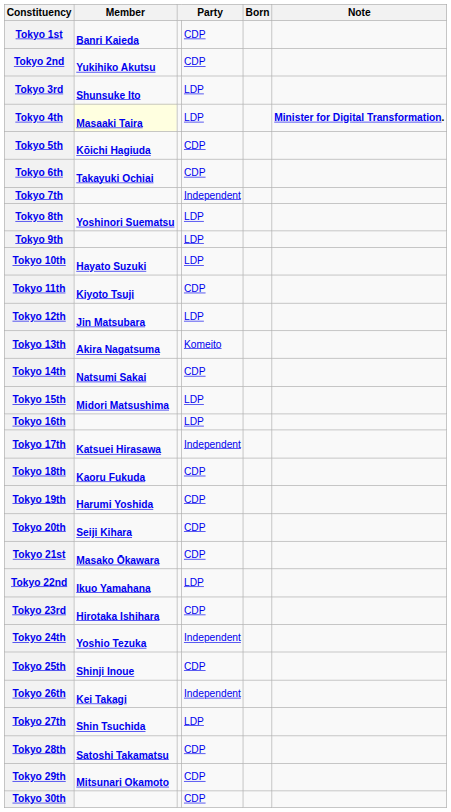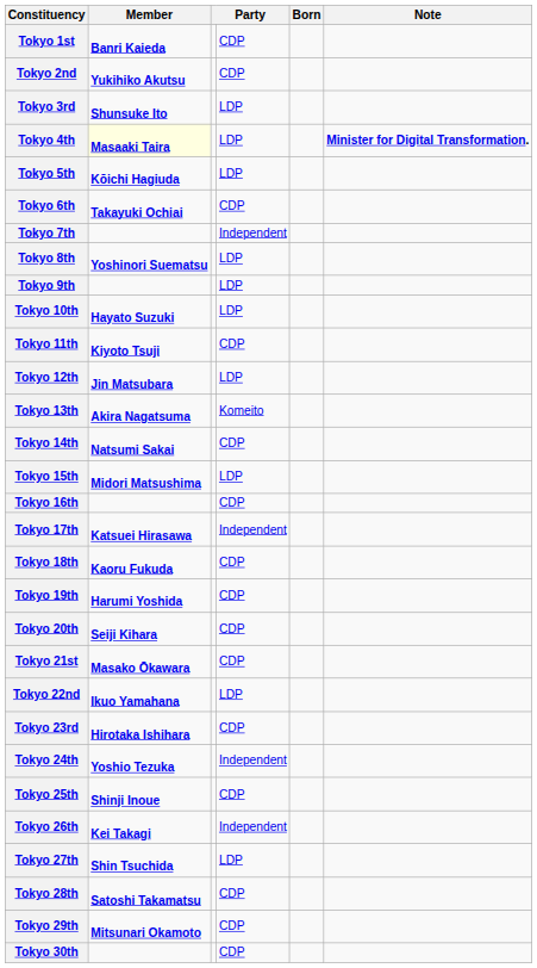Tokyo 5th | column 4: CDP -> LDP
Tokyo 16th | column 4: LDP -> CDP
